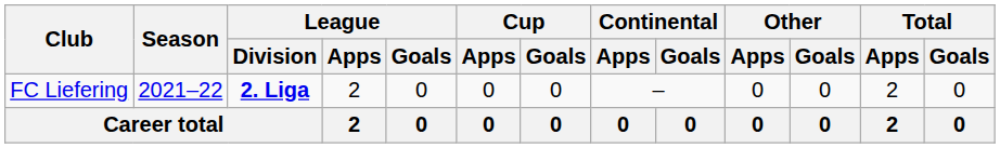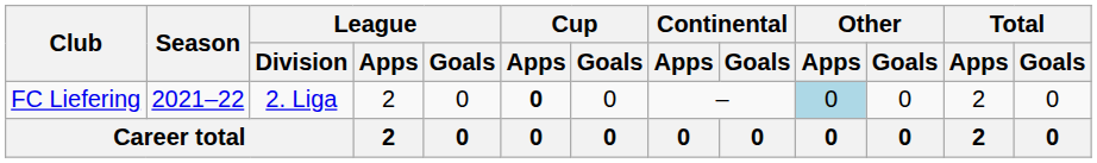FC Liefering | League / Division: bold -> normal
FC Liefering | Cup / Apps: normal -> bold
FC Liefering | Other / Apps: no background -> lightblue background
